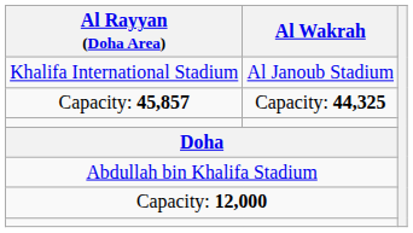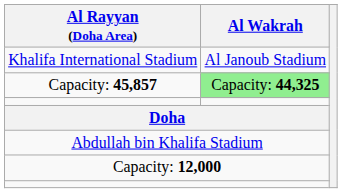Capacity: 45,857 | Al Wakrah: no background -> lightgreen background
